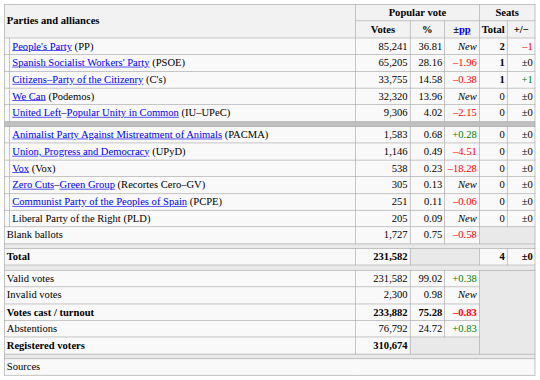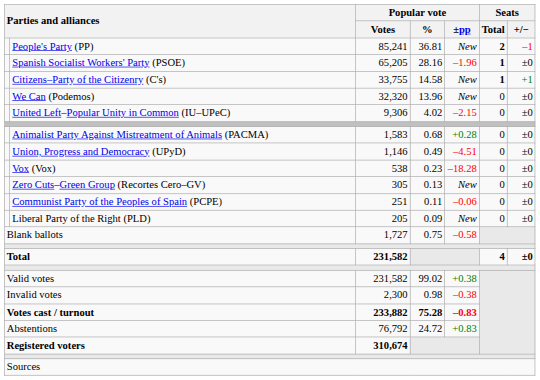Citizens–Party of the Citizenry (C's) | Popular vote / ±pp: –0.38 -> New
Invalid votes | Popular vote / ±pp: New -> –0.38
